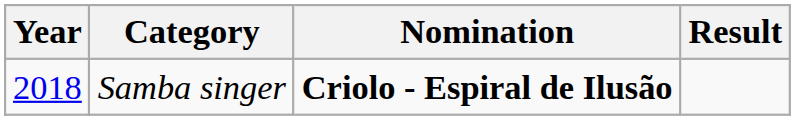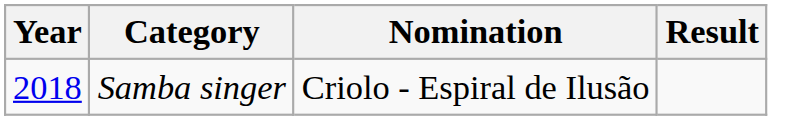Samba singer | Nomination: bold -> normal
